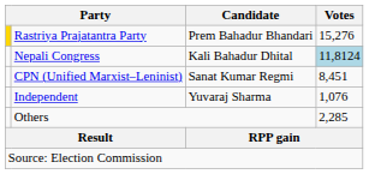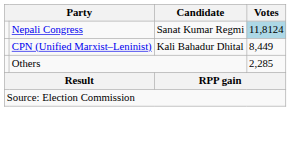- row: Rastriya Prajatantra Party | Prem Bahadur Bhandari | 15,276
Nepali Congress | Candidate: Kali Bahadur Dhital -> Sanat Kumar Regmi
CPN (Unified Marxist–Leninist) | Candidate: Sanat Kumar Regmi -> Kali Bahadur Dhital
CPN (Unified Marxist–Leninist) | Votes: 8,451 -> 8,449
- row: Independent | Yuvaraj Sharma | 1,076
